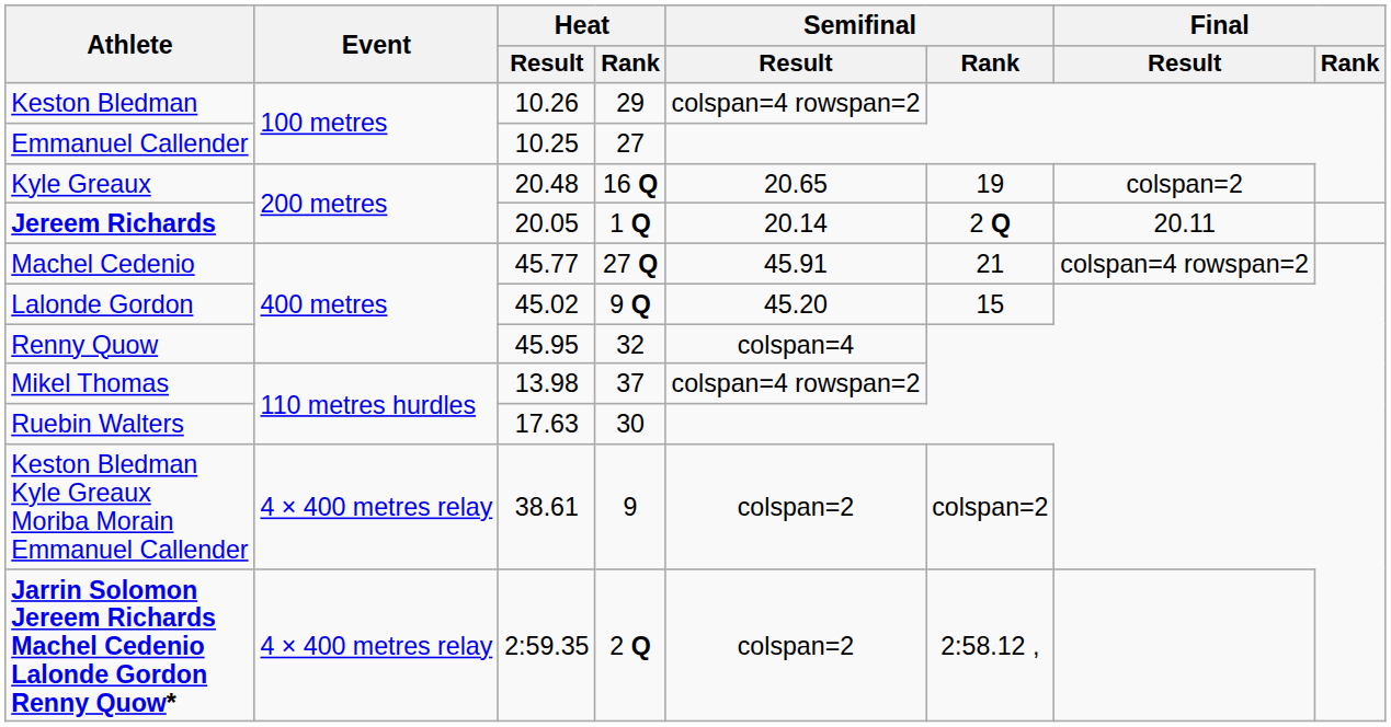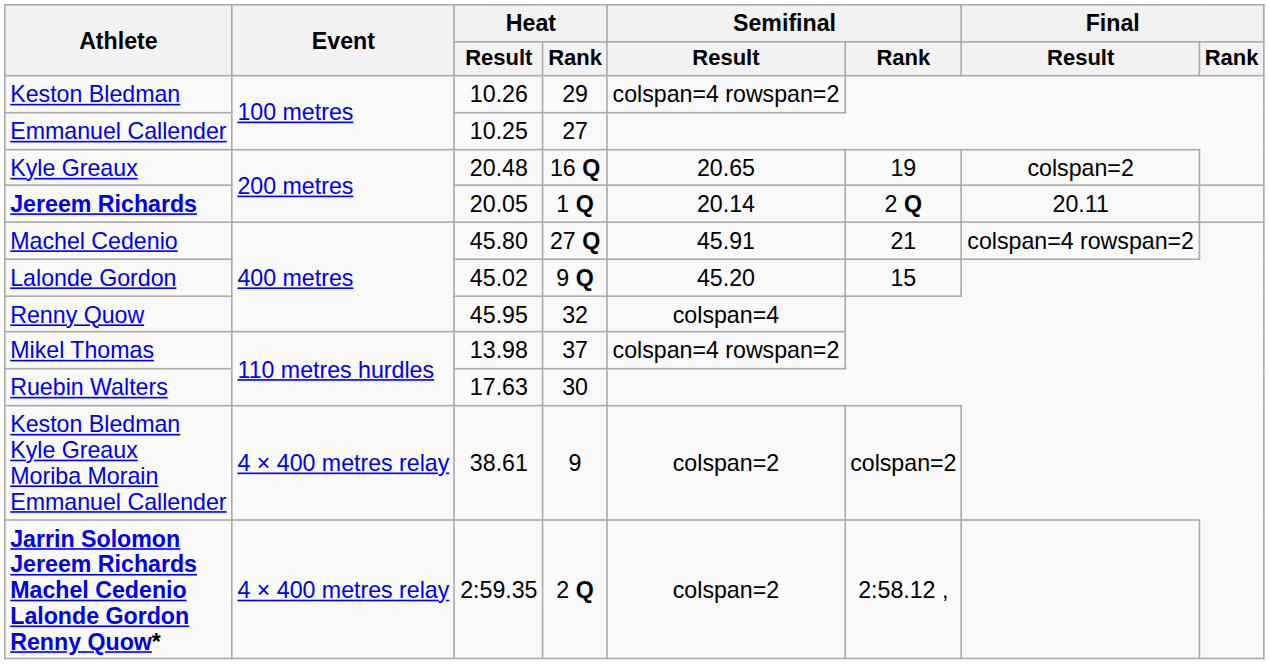Machel Cedenio | Heat / Result: 45.77 -> 45.80
